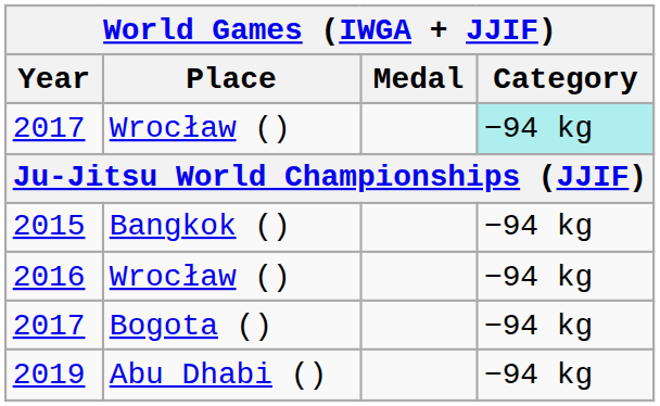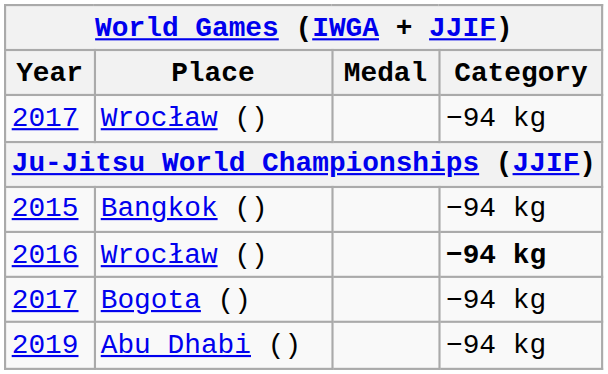2017 / Wrocław () | Category: paleturquoise background -> no background
2016 | Category: normal -> bold
